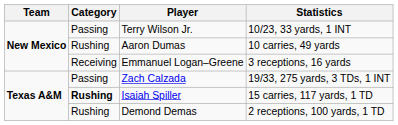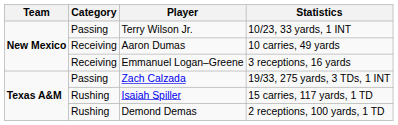Aaron Dumas | Category: Rushing -> Receiving
Isaiah Spiller | Category: bold -> normal
